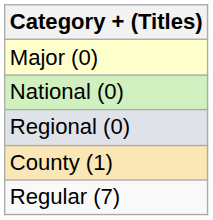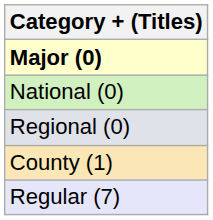row 2 | column 1: normal -> bold
row 6 | column 1: no background -> lavender background
